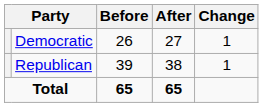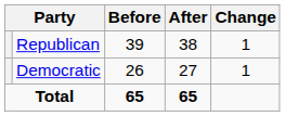rows swapped: Republican <-> Democratic
